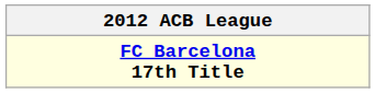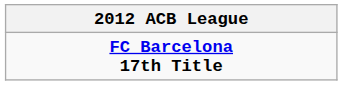row 2 | column 1: lightyellow background -> no background
